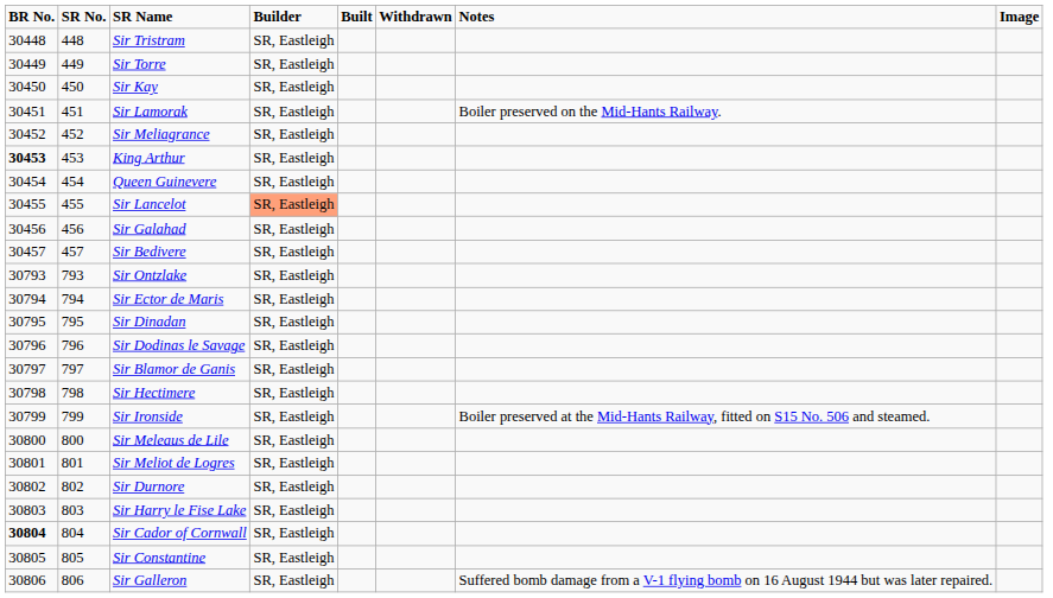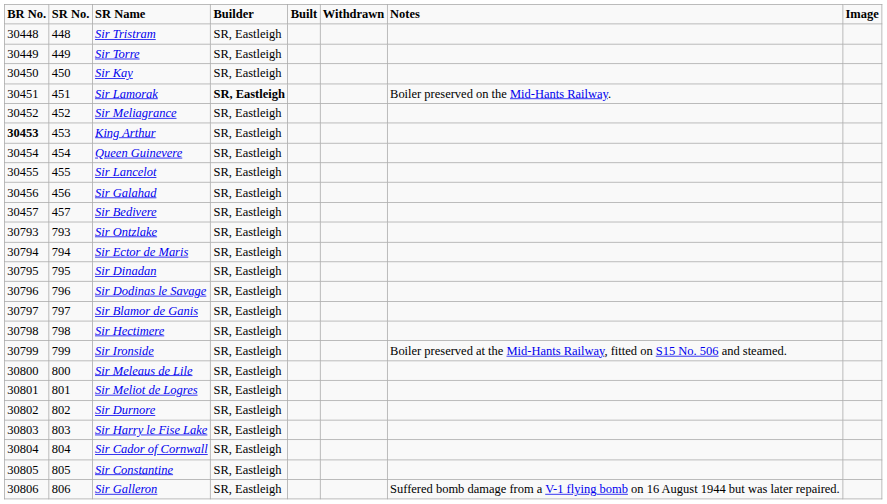Sir Lamorak | Builder: normal -> bold
Sir Lancelot | Builder: lightsalmon background -> no background
Sir Cador of Cornwall | BR No.: bold -> normal
